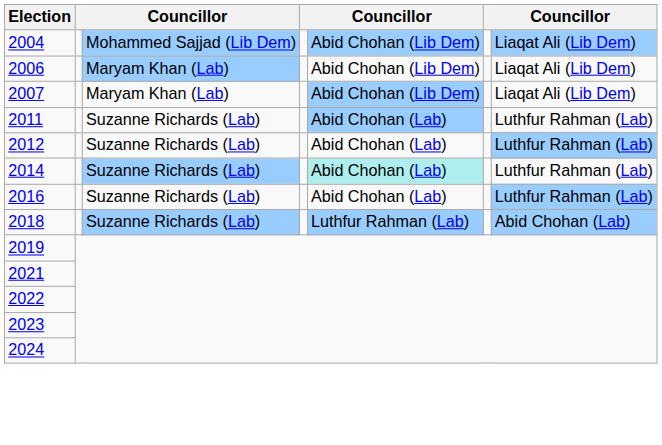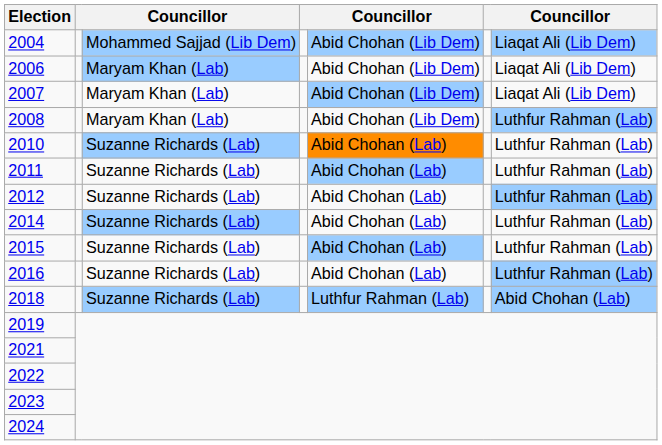+ row: 2008 | Maryam Khan (Lab) | Abid Chohan (Lib Dem) | Luthfur Rahman (Lab)
+ row: 2010 | Suzanne Richards (Lab) | Abid Chohan (Lab) | Luthfur Rahman (Lab)
2014 | column 5: paleturquoise background -> no background
+ row: 2015 | Suzanne Richards (Lab) | Abid Chohan (Lab) | Luthfur Rahman (Lab)
